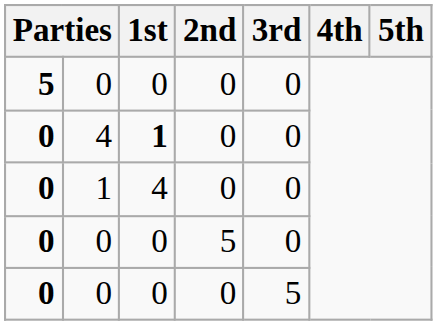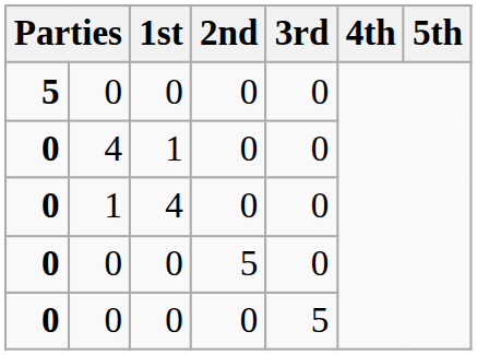row 3 | 1st: bold -> normal
